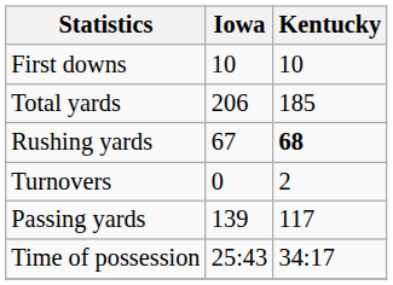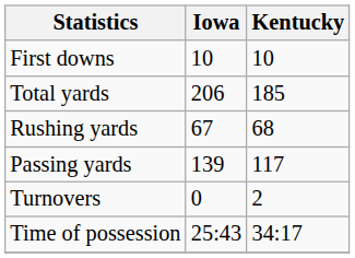Rushing yards | Kentucky: bold -> normal
rows swapped: Passing yards <-> Turnovers
